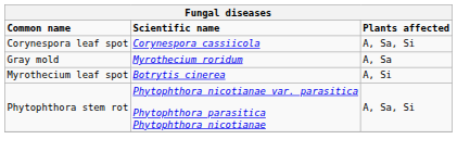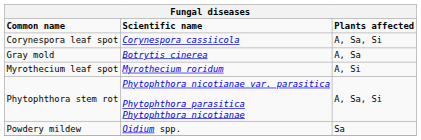Gray mold | Scientific name: Myrothecium roridum -> Botrytis cinerea
Myrothecium leaf spot | Scientific name: Botrytis cinerea -> Myrothecium roridum
+ row: Powdery mildew | Oidium spp. | Sa
